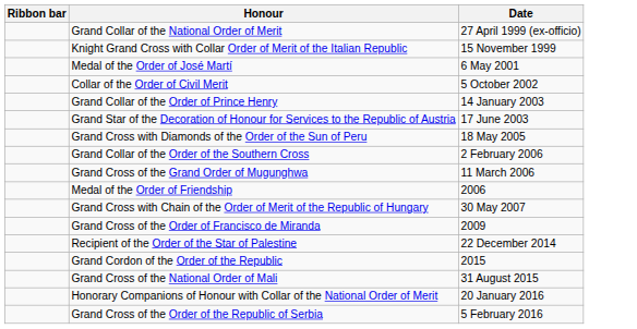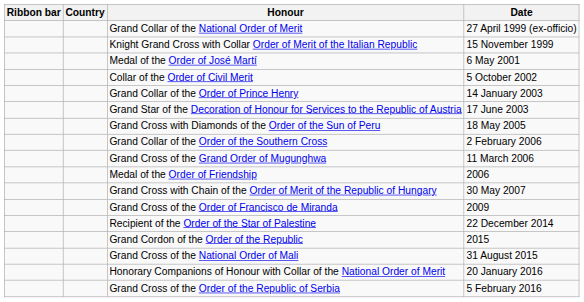+ column: Country
